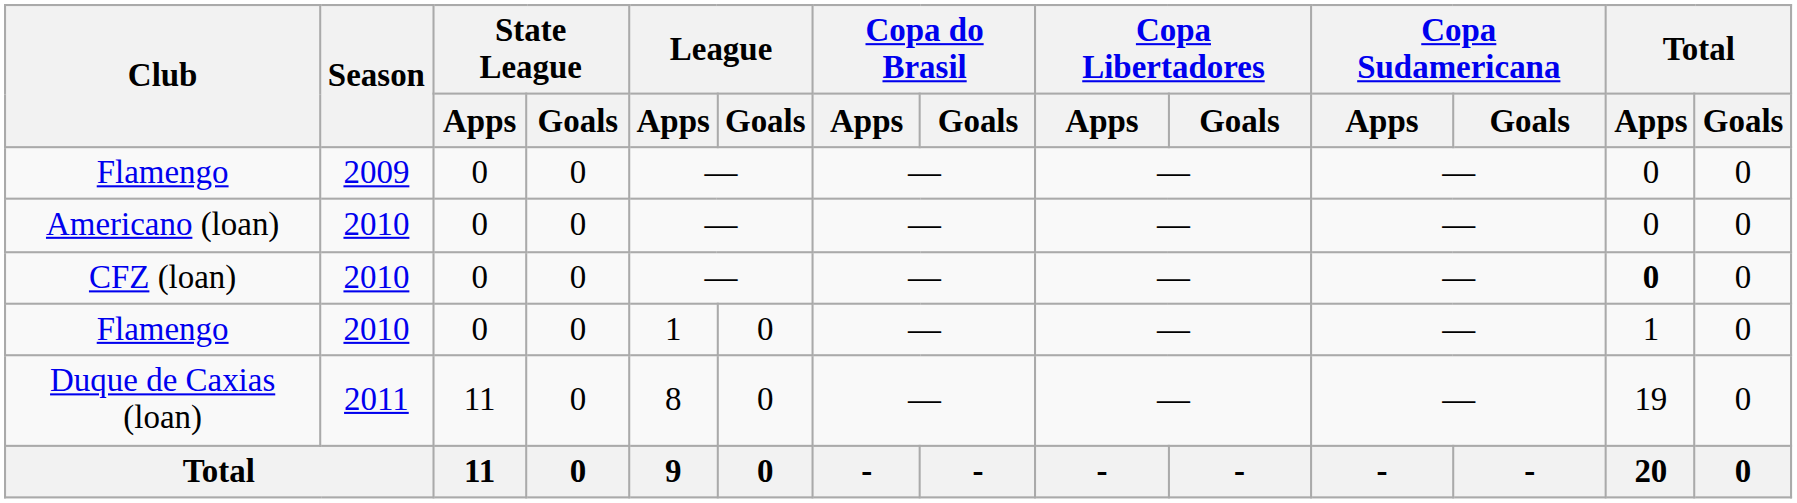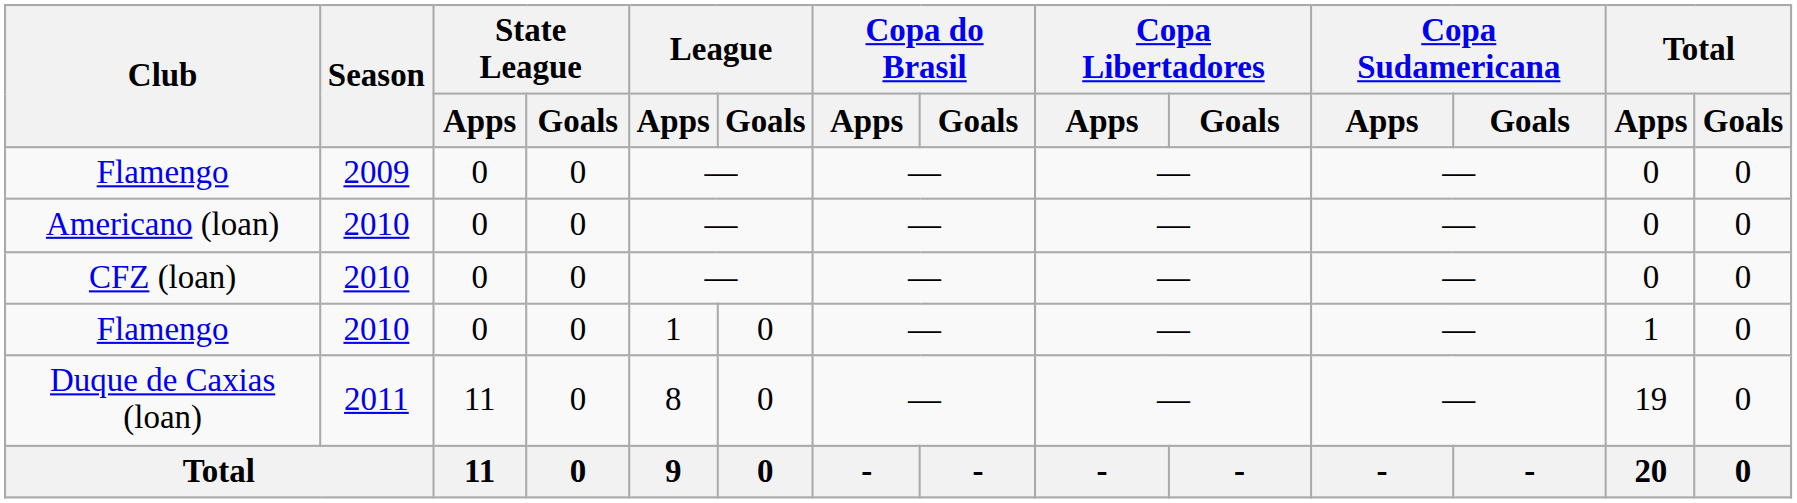CFZ (loan) | Total / Apps: bold -> normal
